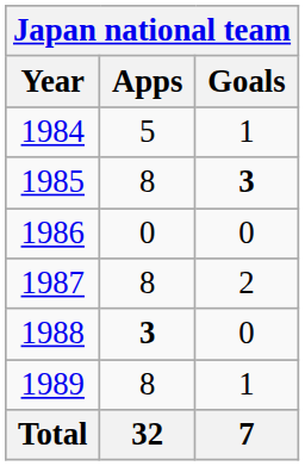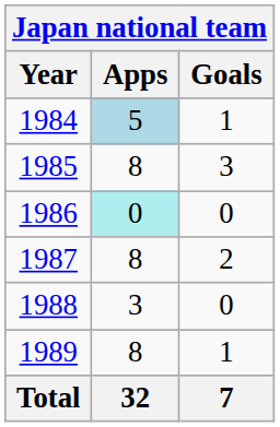1984 | Apps: no background -> lightblue background
1985 | Goals: bold -> normal
1986 | Apps: no background -> paleturquoise background
1988 | Apps: bold -> normal
